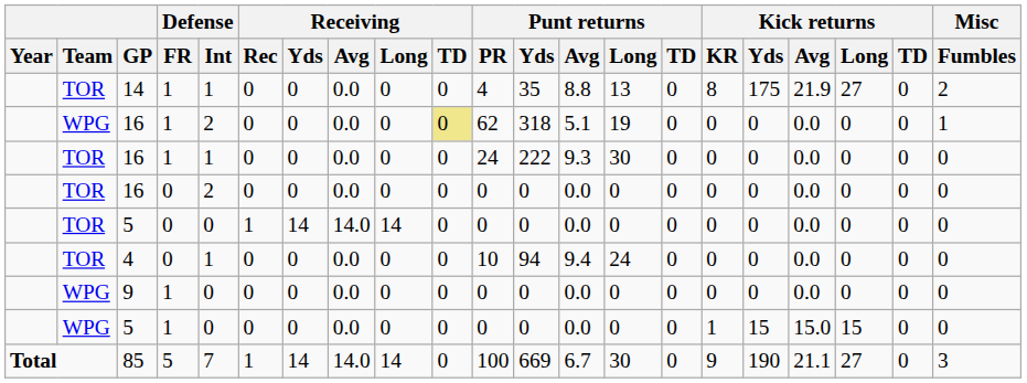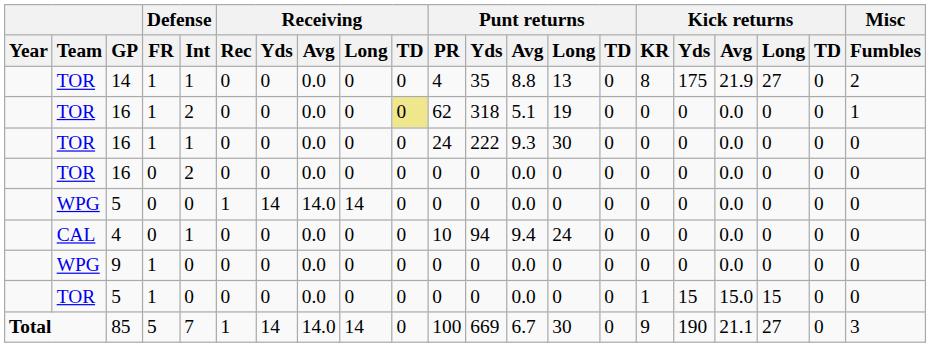row 4 | Team: WPG -> TOR
row 7 | Team: TOR -> WPG
row 8 | Team: TOR -> CAL
row 10 | Team: WPG -> TOR
